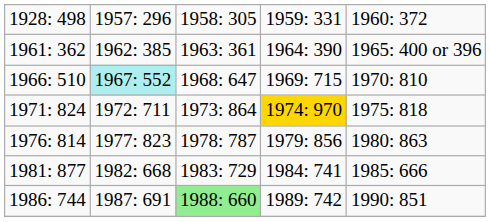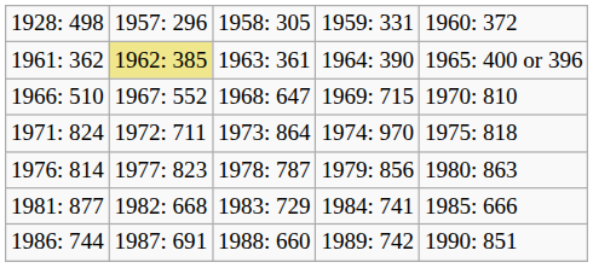1961: 362 | column 2: no background -> khaki background
1966: 510 | column 2: paleturquoise background -> no background
1971: 824 | column 4: gold background -> no background
1986: 744 | column 3: lightgreen background -> no background
